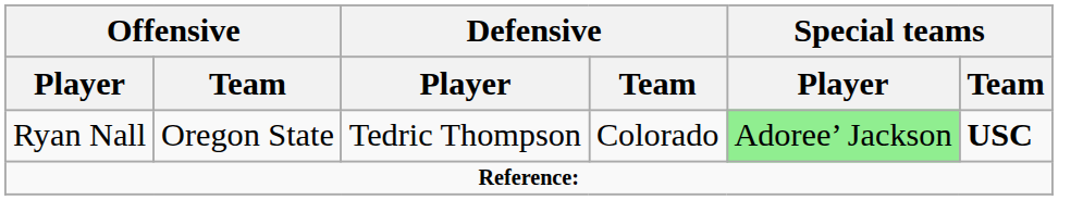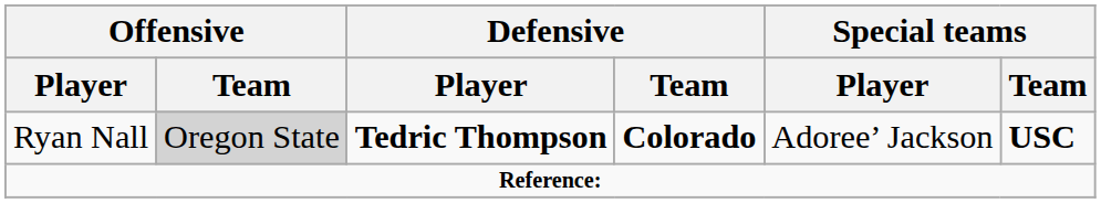Ryan Nall | Offensive / Team: no background -> lightgrey background
Ryan Nall | Defensive / Player: normal -> bold
Ryan Nall | Defensive / Team: normal -> bold
Ryan Nall | Special teams / Player: lightgreen background -> no background
